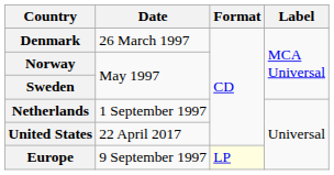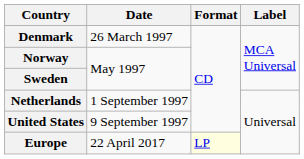United States | Date: 22 April 2017 -> 9 September 1997
Europe | Date: 9 September 1997 -> 22 April 2017
